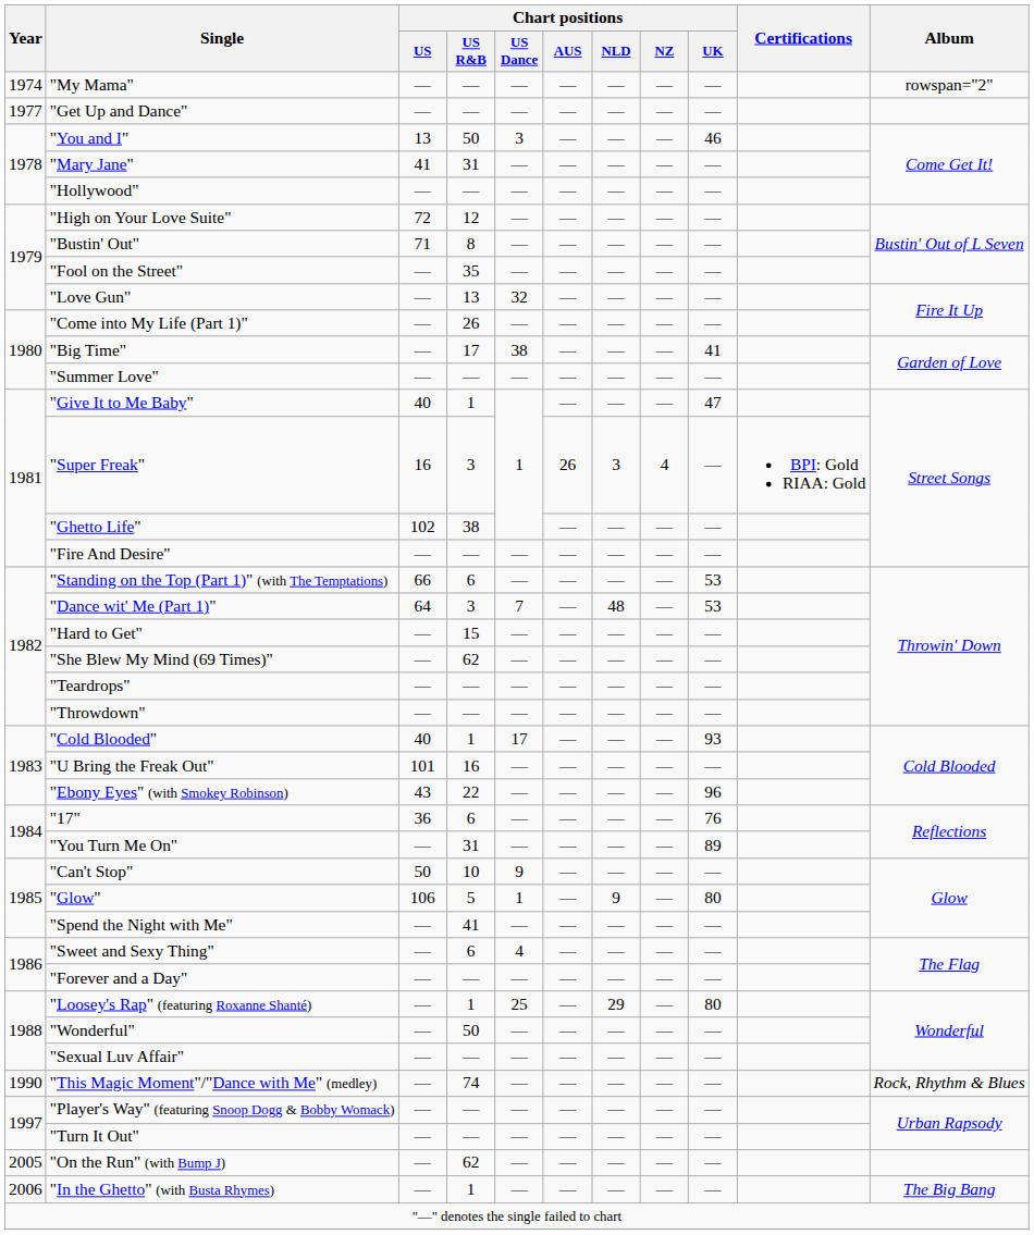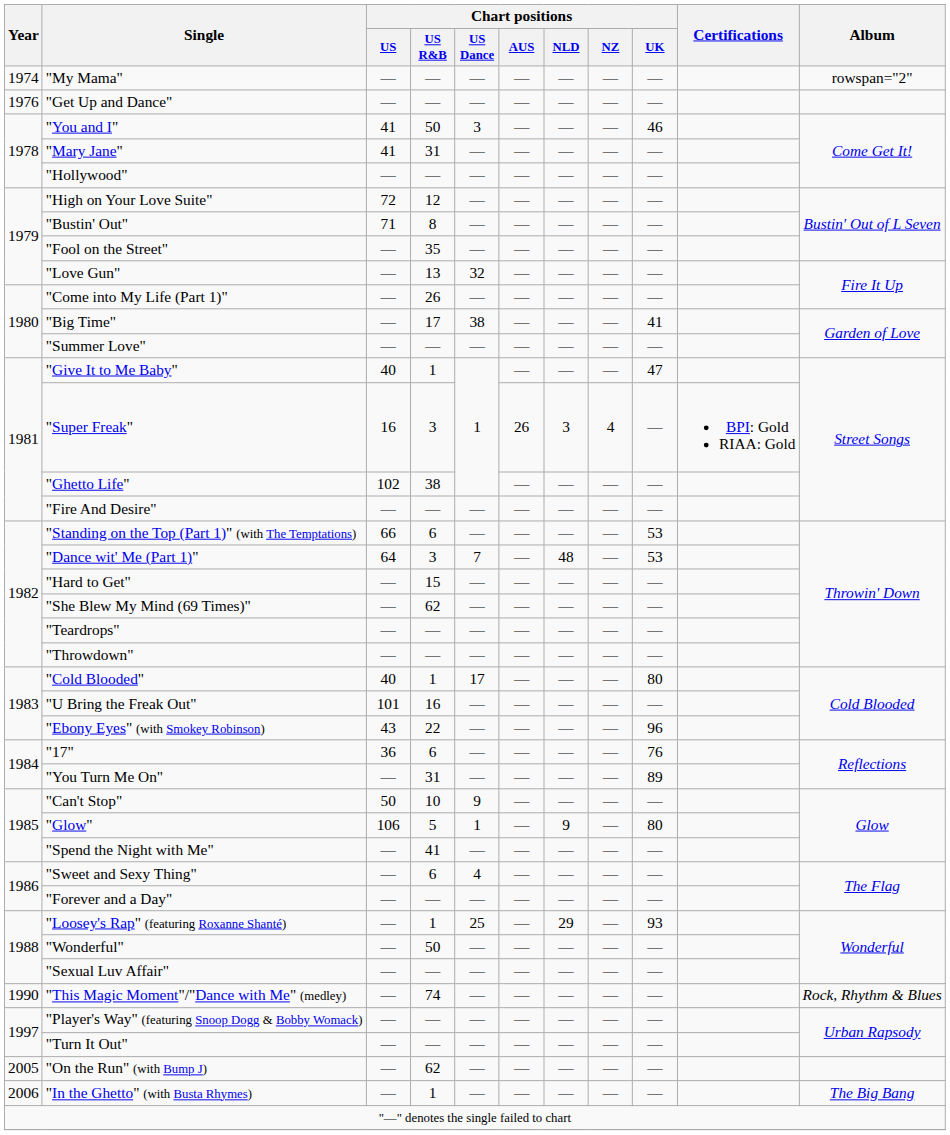"Get Up and Dance" | Year: 1977 -> 1976
"You and I" | Chart positions / US: 13 -> 41
"Cold Blooded" | Chart positions / UK: 93 -> 80
"Loosey's Rap" (featuring Roxanne Shanté) | Chart positions / UK: 80 -> 93
